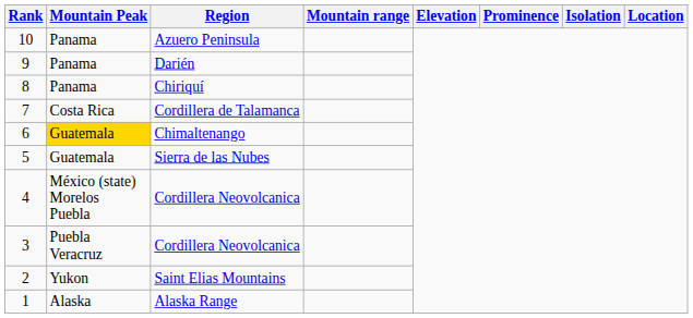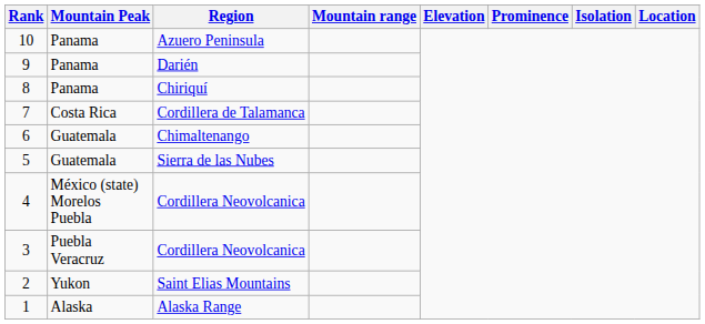Chimaltenango | Mountain Peak: gold background -> no background
